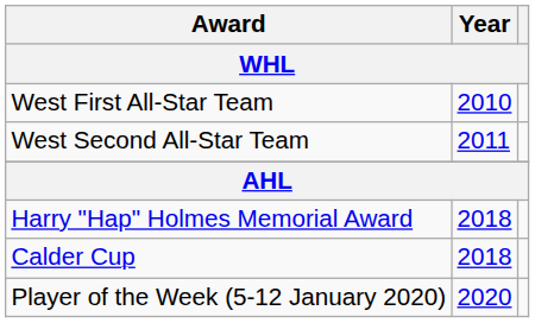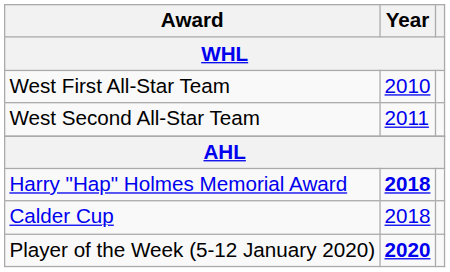Harry "Hap" Holmes Memorial Award | Year: normal -> bold
Player of the Week (5-12 January 2020) | Year: normal -> bold
